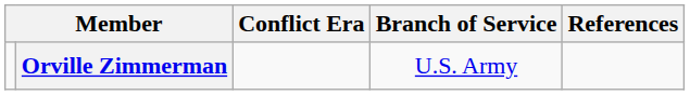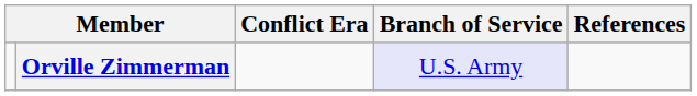Orville Zimmerman | Branch of Service: no background -> lavender background
